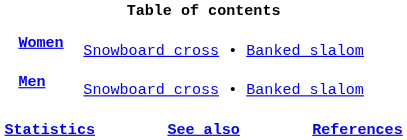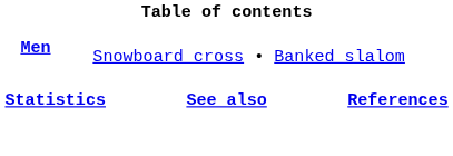- row: Women | Snowboard cross • Banked slalom
